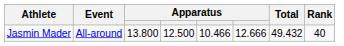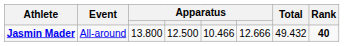row 3 | Athlete: normal -> bold
row 3 | Rank: normal -> bold
